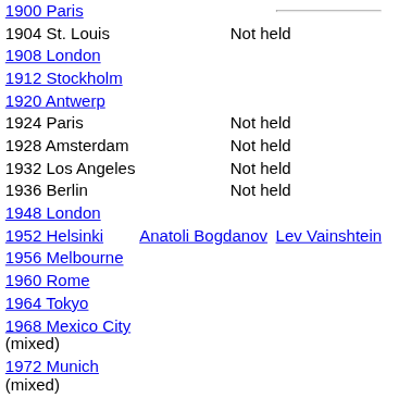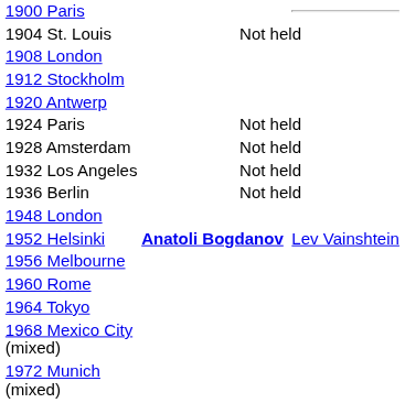1952 Helsinki | column 2: normal -> bold
